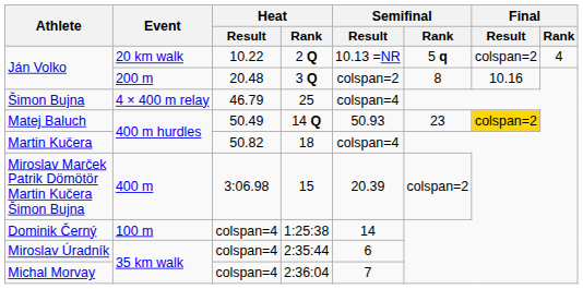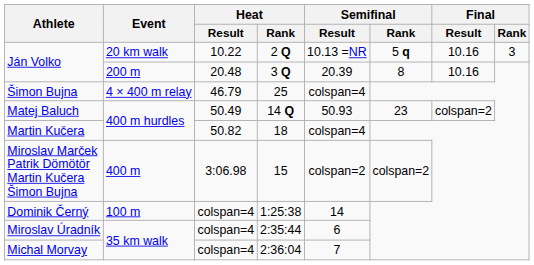2 Q | Final / Result: colspan=2 -> 10.16
2 Q | Final / Rank: 4 -> 3
3 Q | Semifinal / Result: colspan=2 -> 20.39
14 Q | Final / Result: gold background -> no background
15 | Semifinal / Result: 20.39 -> colspan=2
